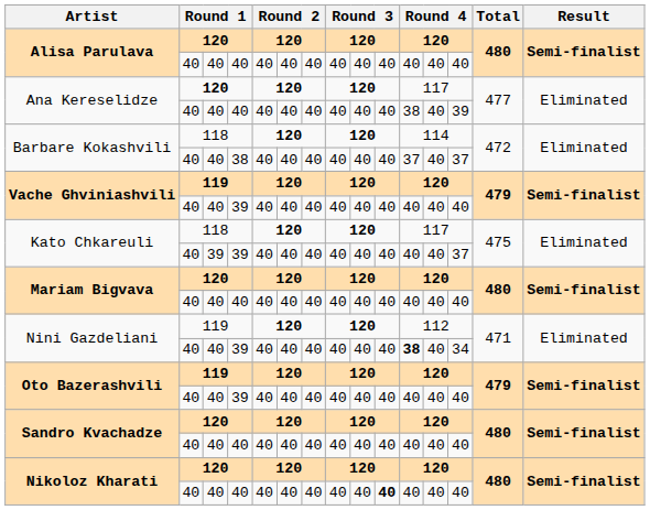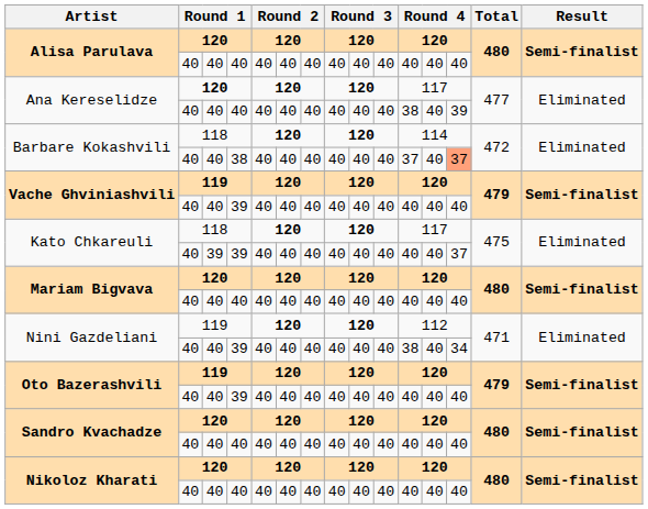Barbare Kokashvili / 38 | column 13: no background -> lightsalmon background
Nini Gazdeliani / 39 | column 11: bold -> normal
Nikoloz Kharati / 40 | column 10: bold -> normal
